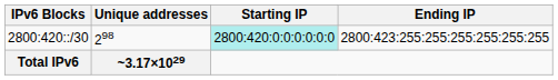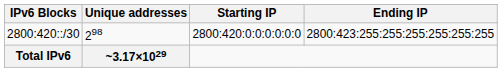2800:420::/30 | Starting IP: paleturquoise background -> no background
